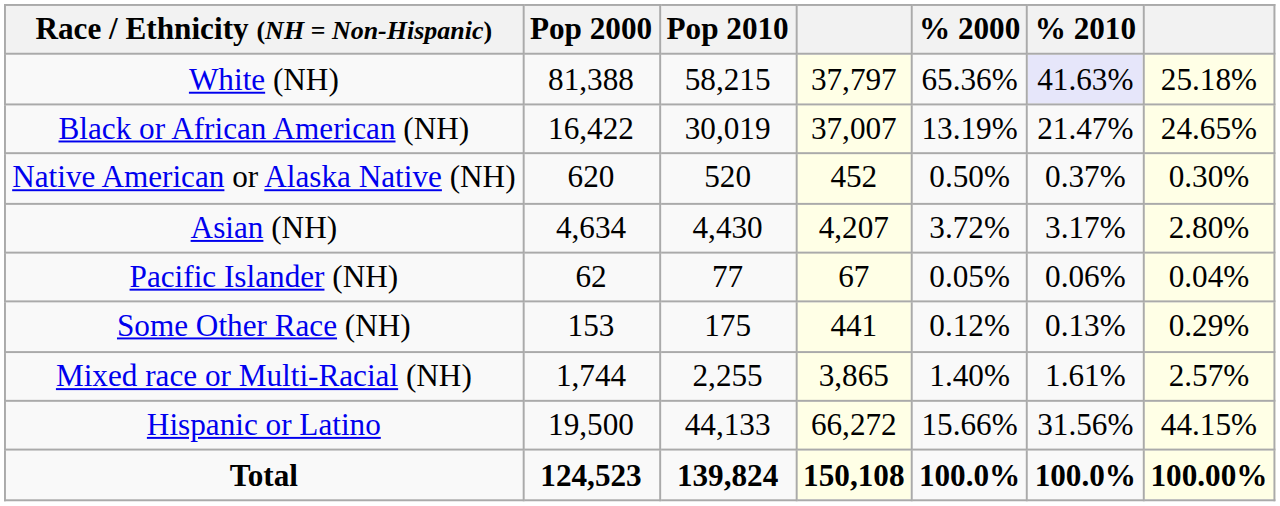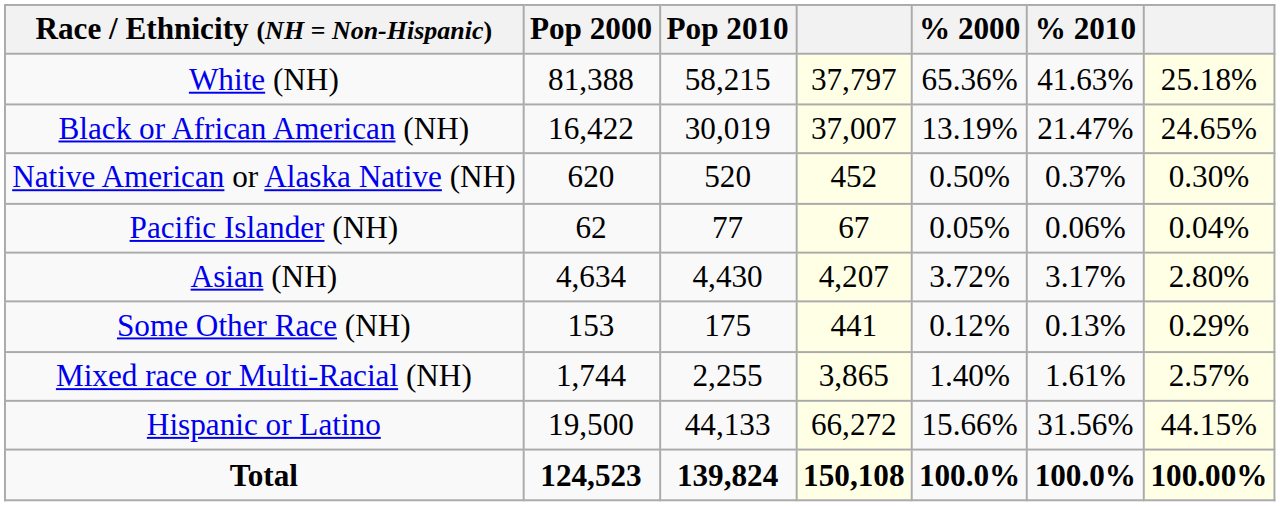White (NH) | % 2010: lavender background -> no background
rows swapped: Asian (NH) <-> Pacific Islander (NH)
